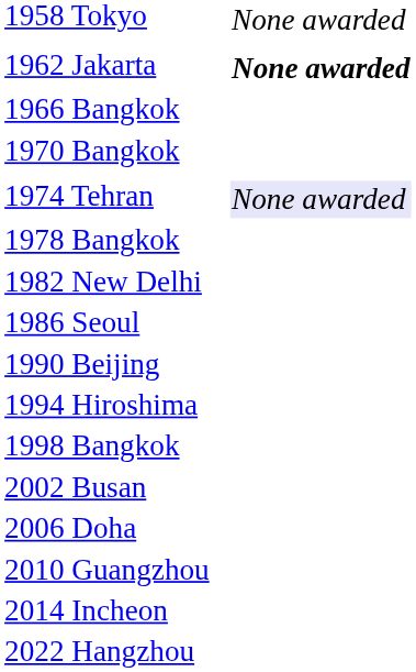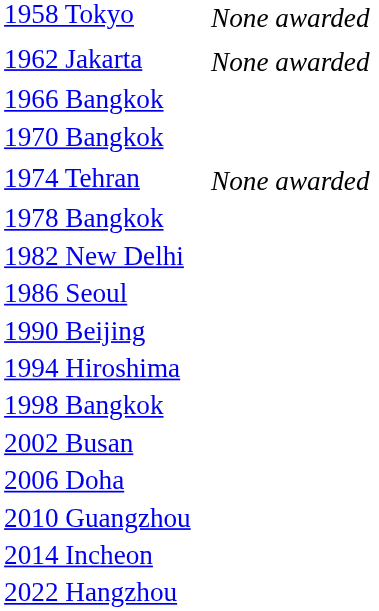1962 Jakarta / None awarded | column 2: bold -> normal
1974 Tehran / None awarded | column 2: lavender background -> no background
